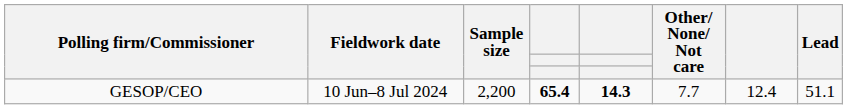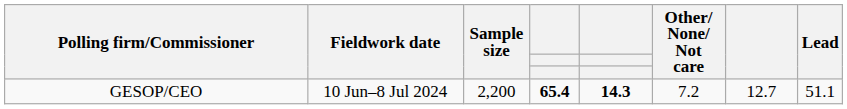GESOP/CEO | Other/ None/ Not care: 7.7 -> 7.2
GESOP/CEO | column 7: 12.4 -> 12.7
